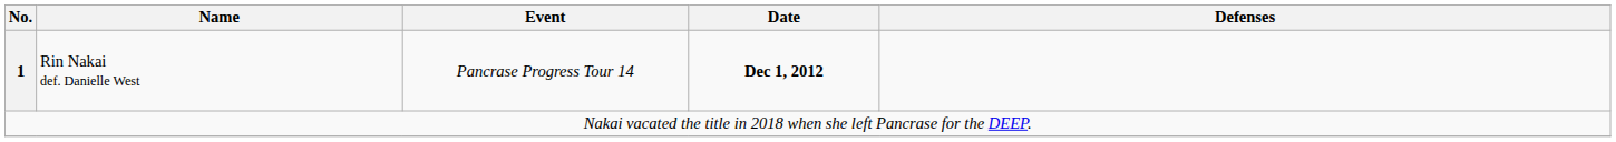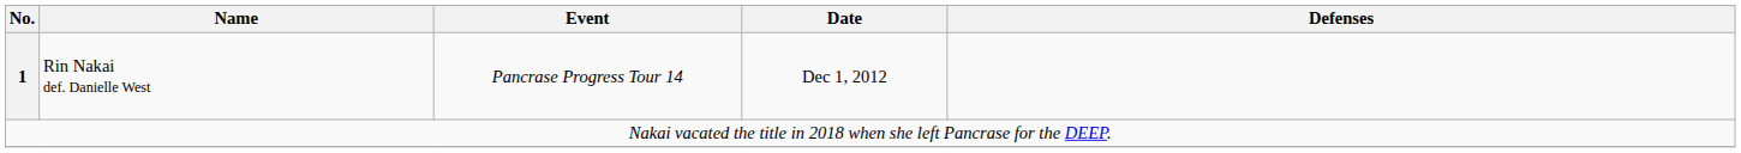1 | Date: bold -> normal
